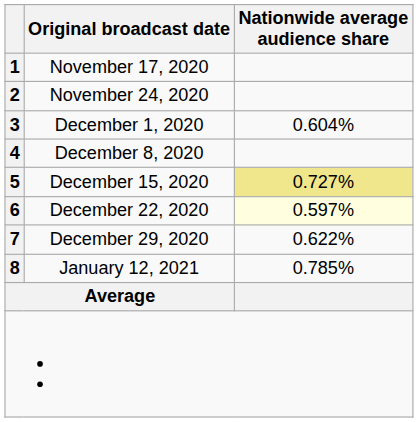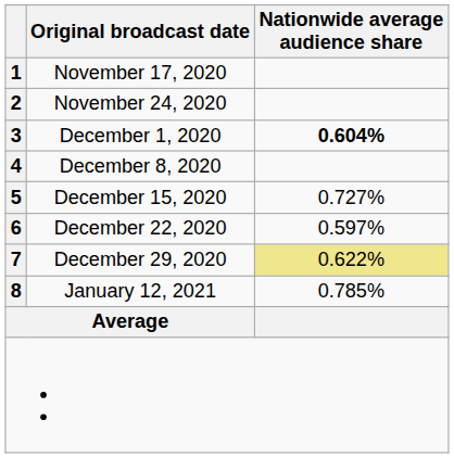December 1, 2020 | Nationwide average audience share: normal -> bold
December 15, 2020 | Nationwide average audience share: khaki background -> no background
December 22, 2020 | Nationwide average audience share: lightyellow background -> no background
December 29, 2020 | Nationwide average audience share: no background -> khaki background
